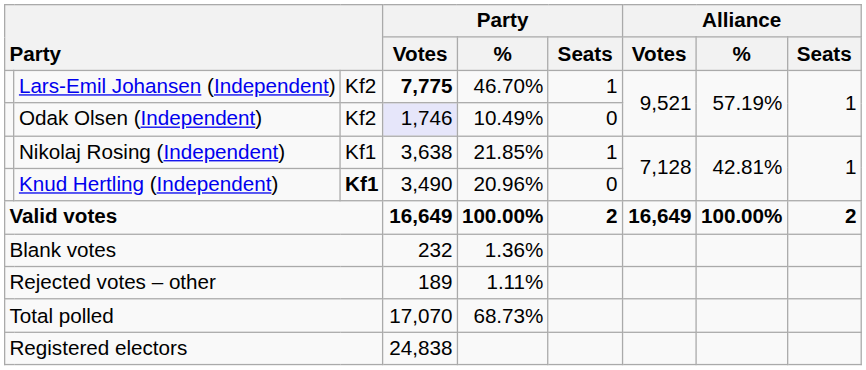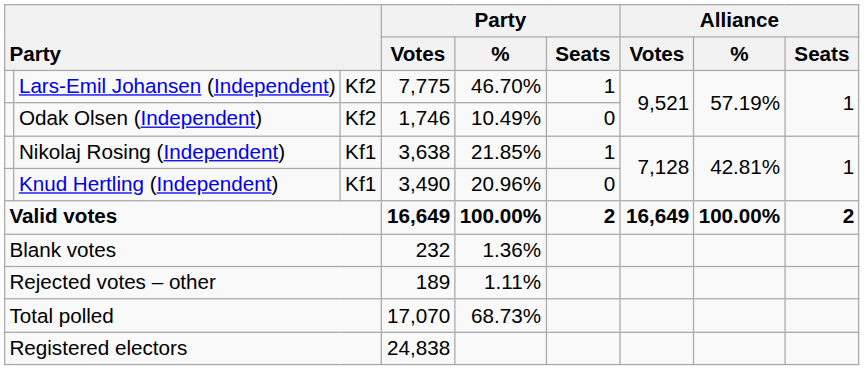Lars-Emil Johansen (Independent) | Party / Votes: bold -> normal
Odak Olsen (Independent) | Party / Votes: lavender background -> no background
Knud Hertling (Independent) | column 3: bold -> normal
